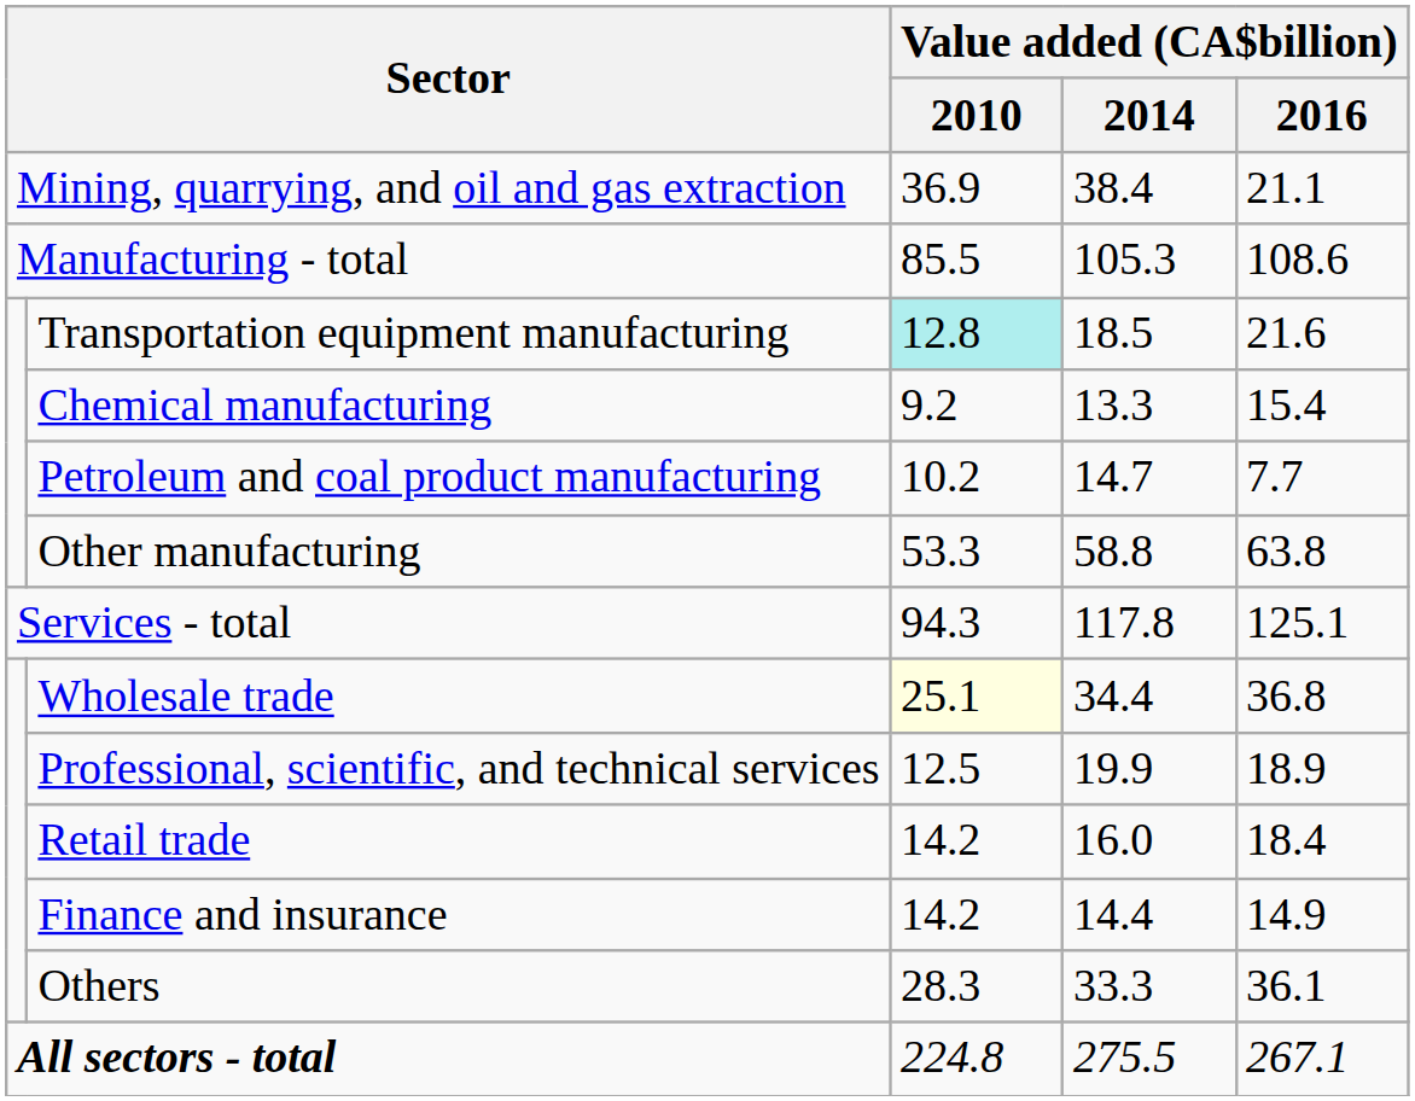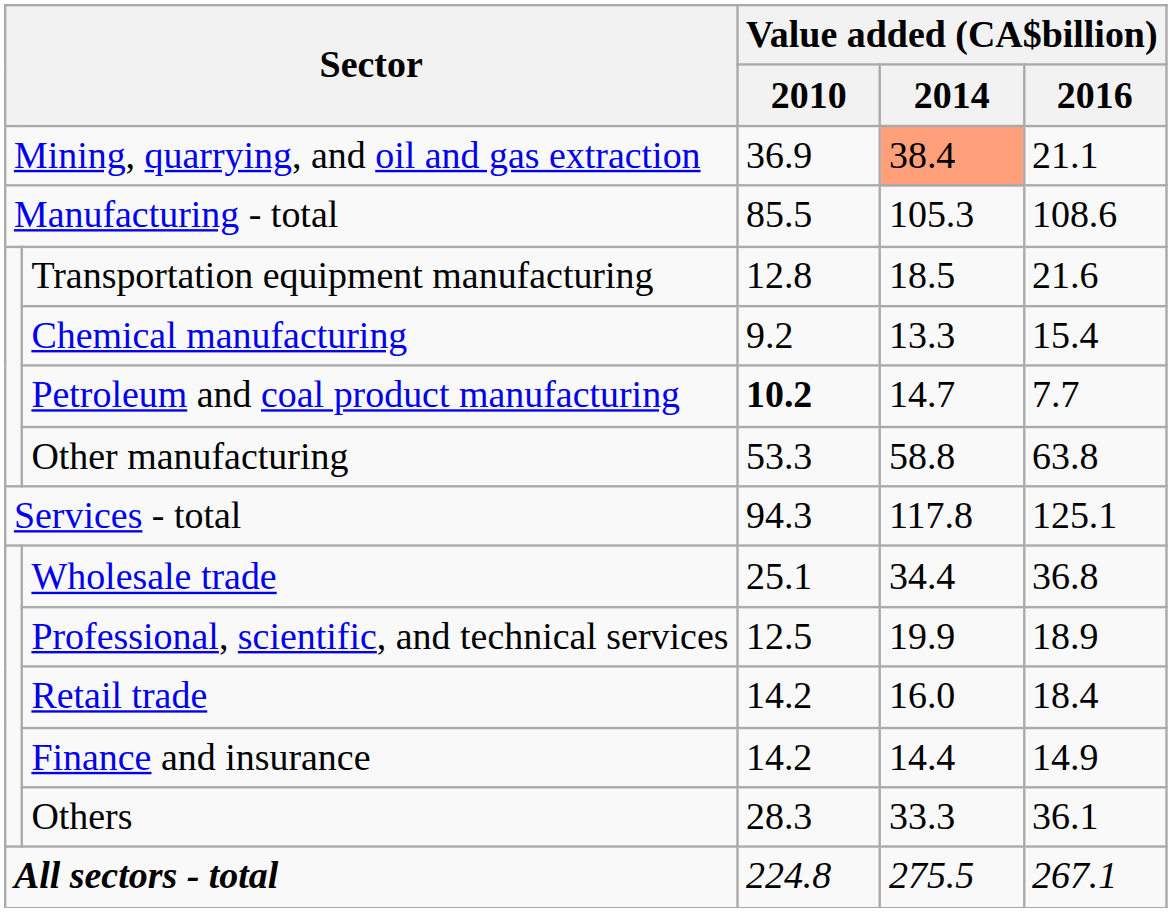Mining, quarrying, and oil and gas extraction | Value added (CA$billion) / 2014: no background -> lightsalmon background
Transportation equipment manufacturing | Value added (CA$billion) / 2010: paleturquoise background -> no background
Petroleum and coal product manufacturing | Value added (CA$billion) / 2010: normal -> bold
Wholesale trade | Value added (CA$billion) / 2010: lightyellow background -> no background
